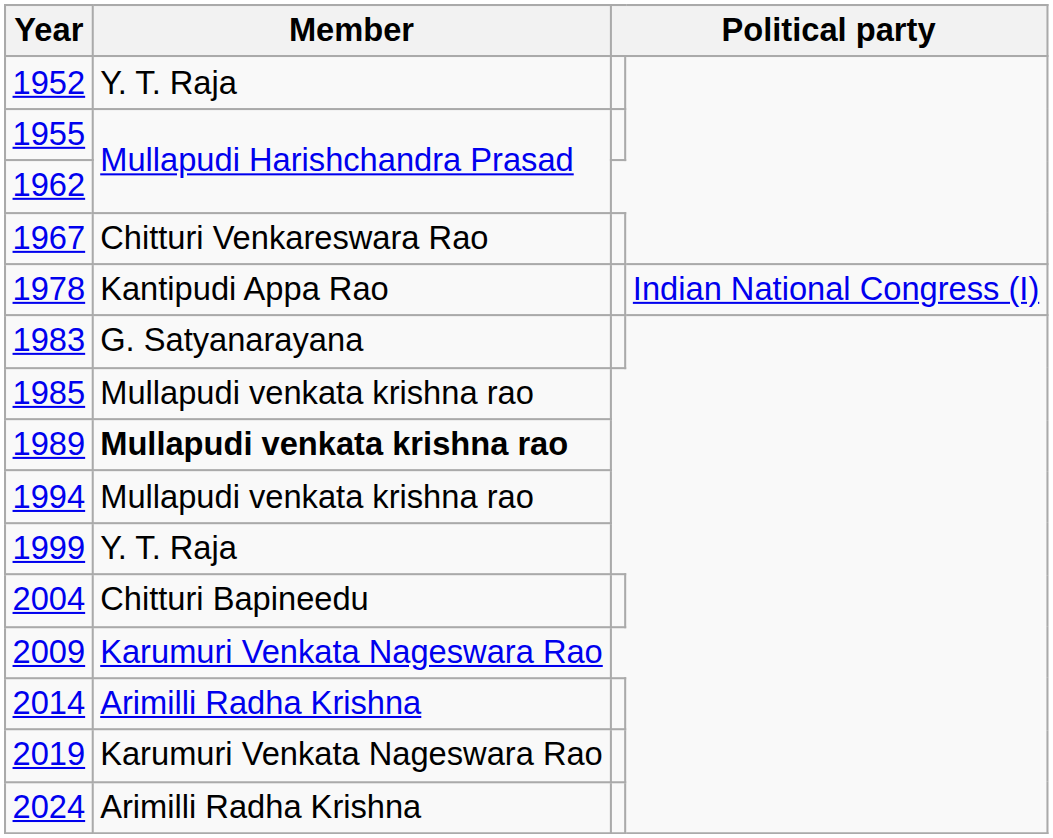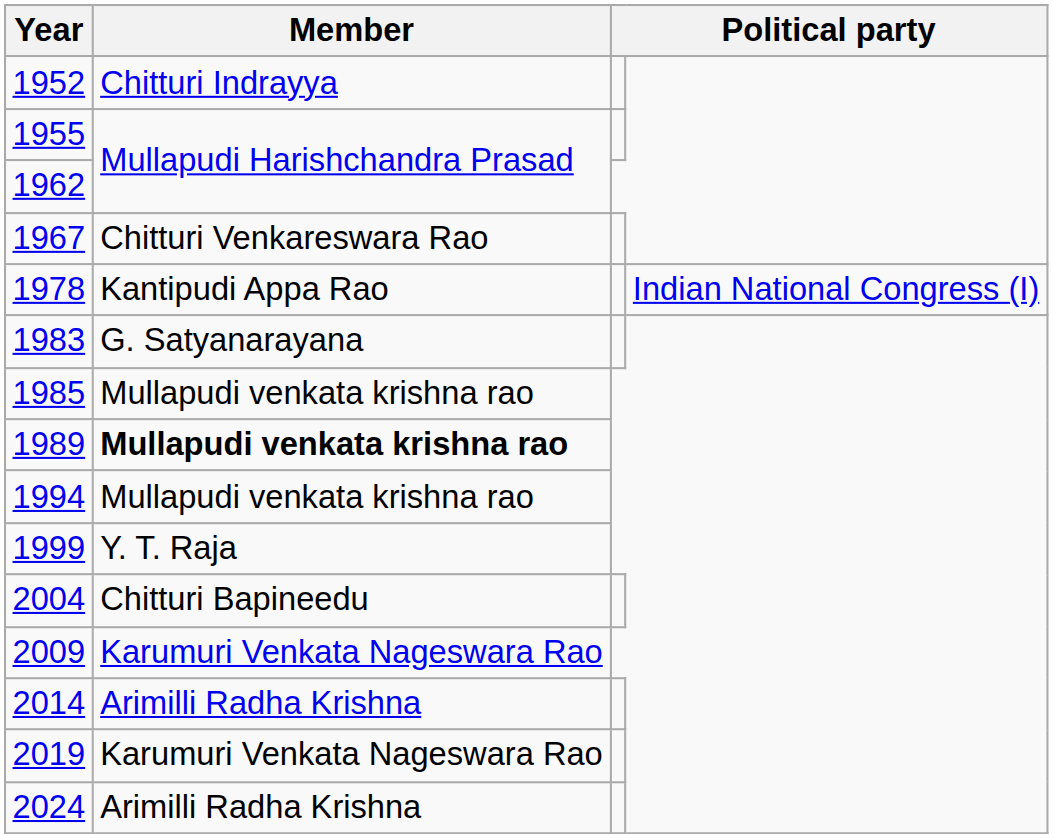1952 | Member: Y. T. Raja -> Chitturi Indrayya
